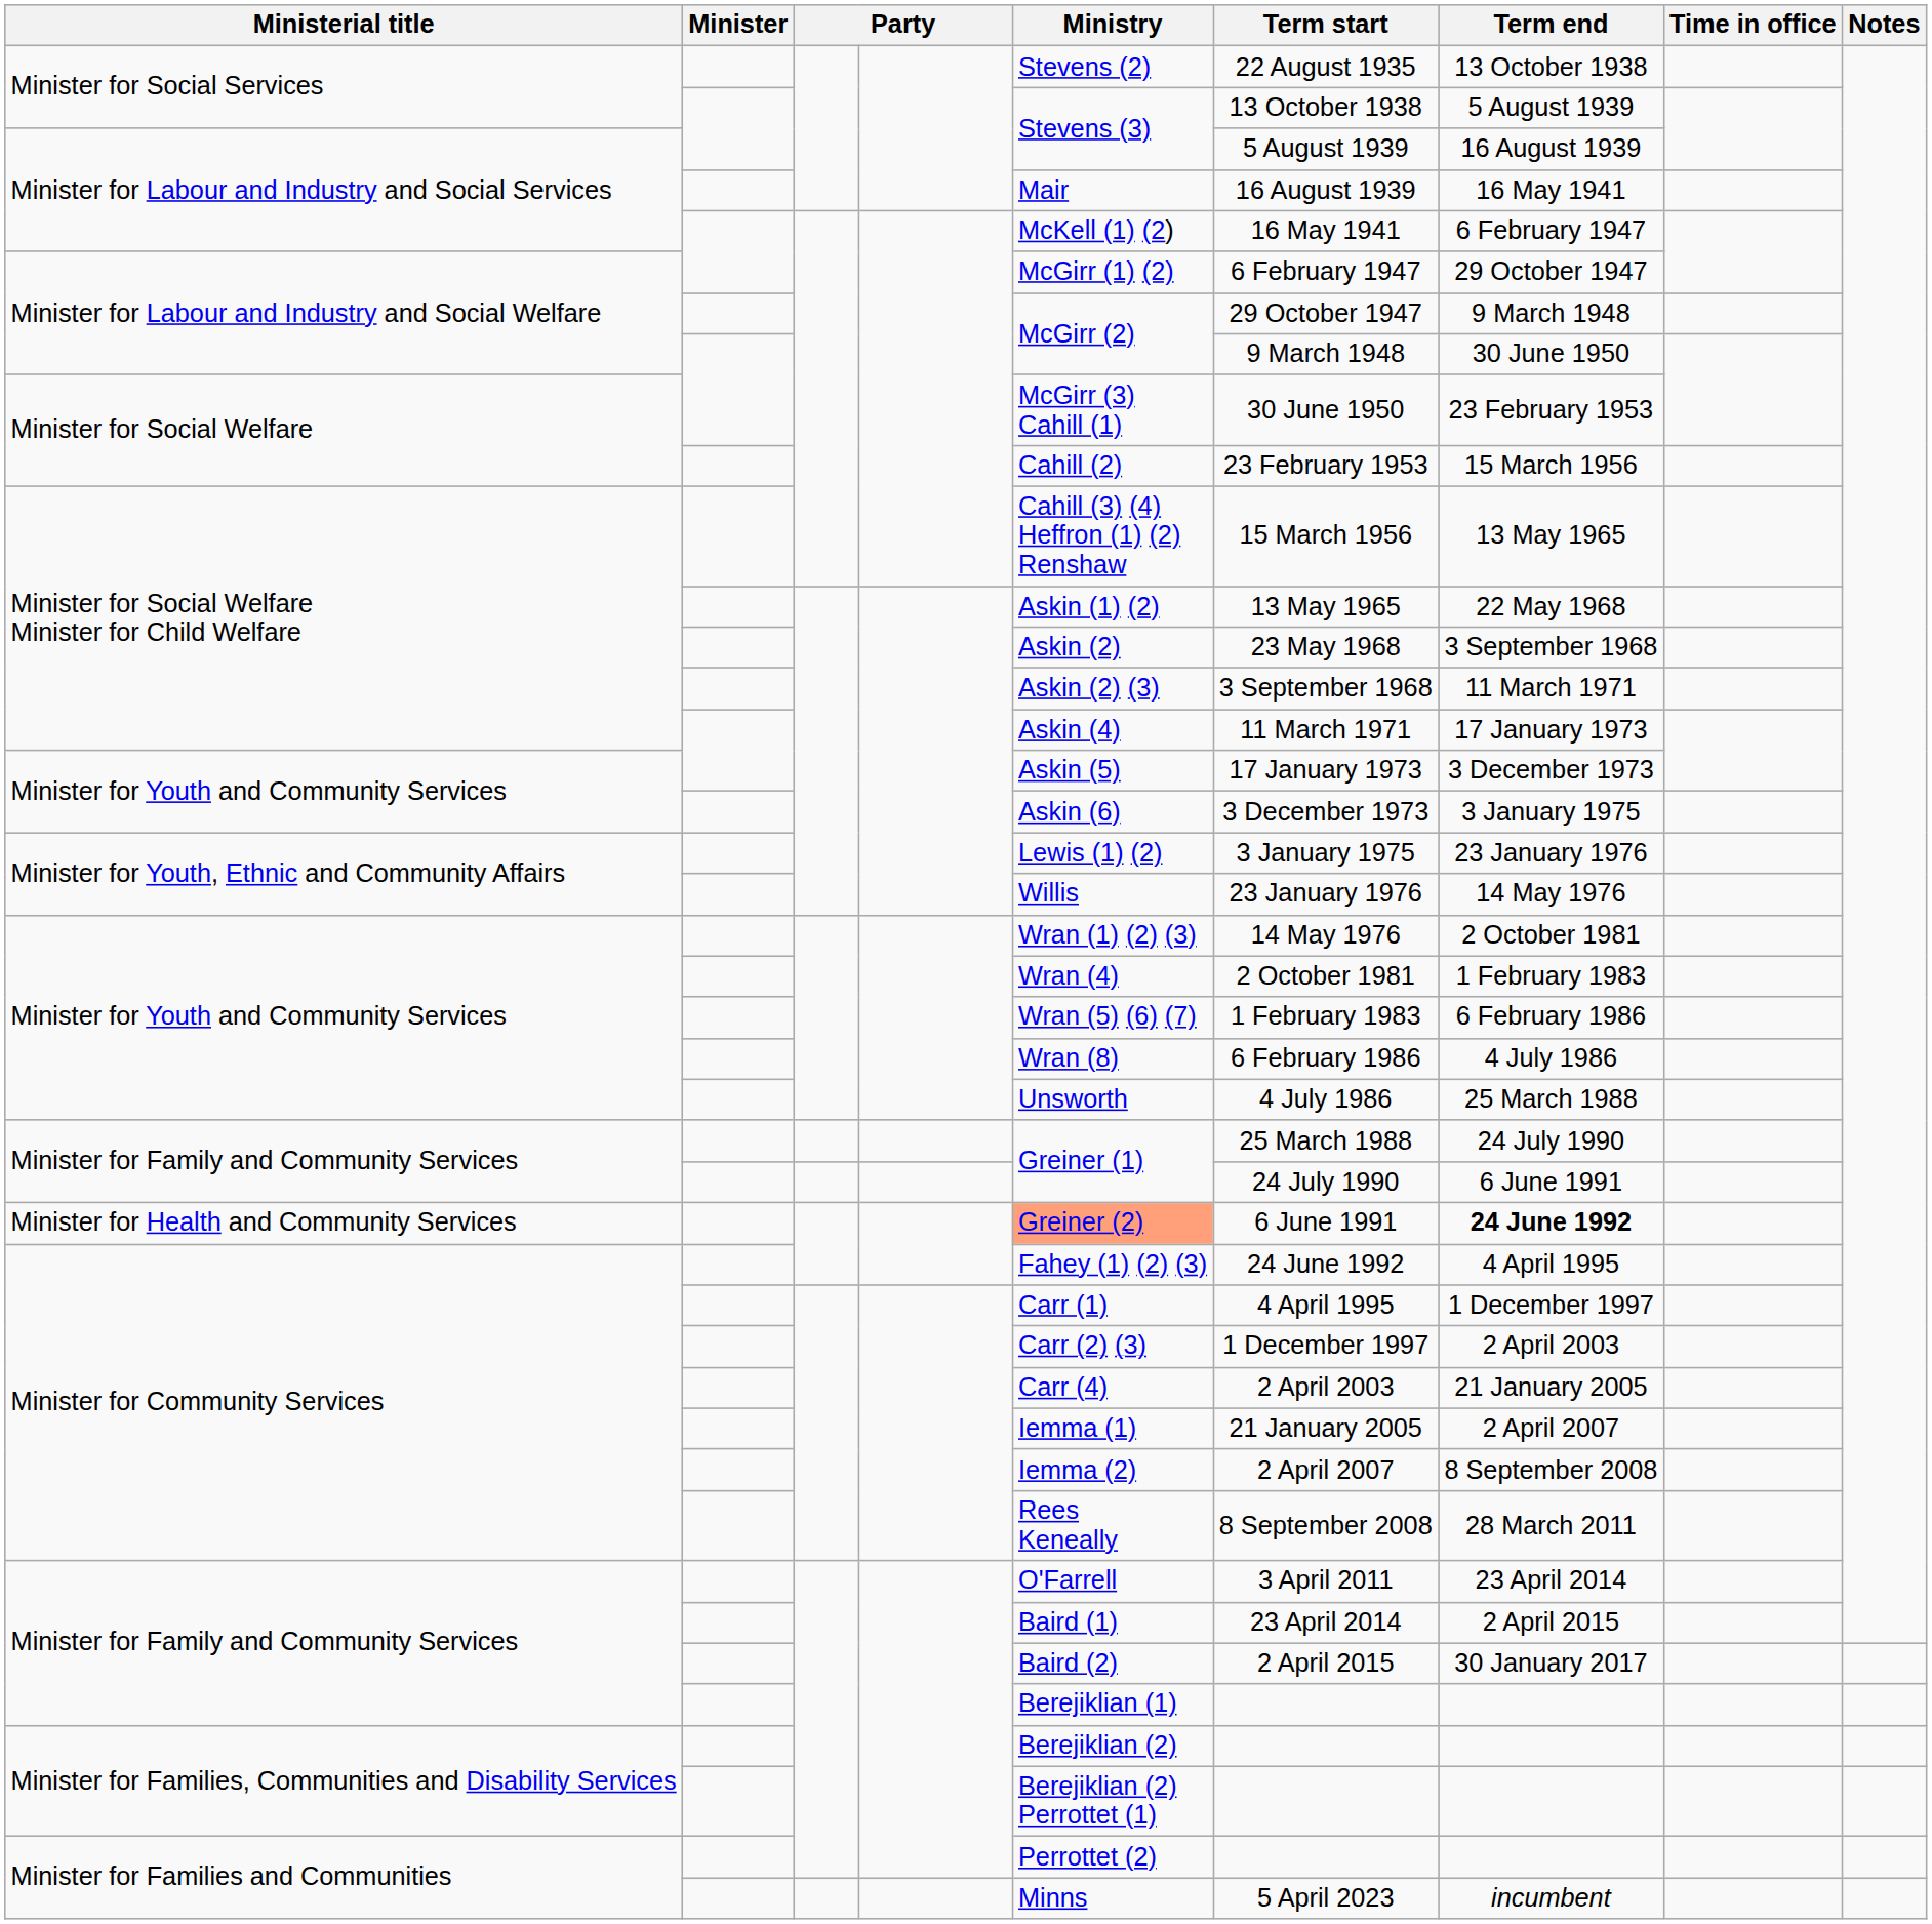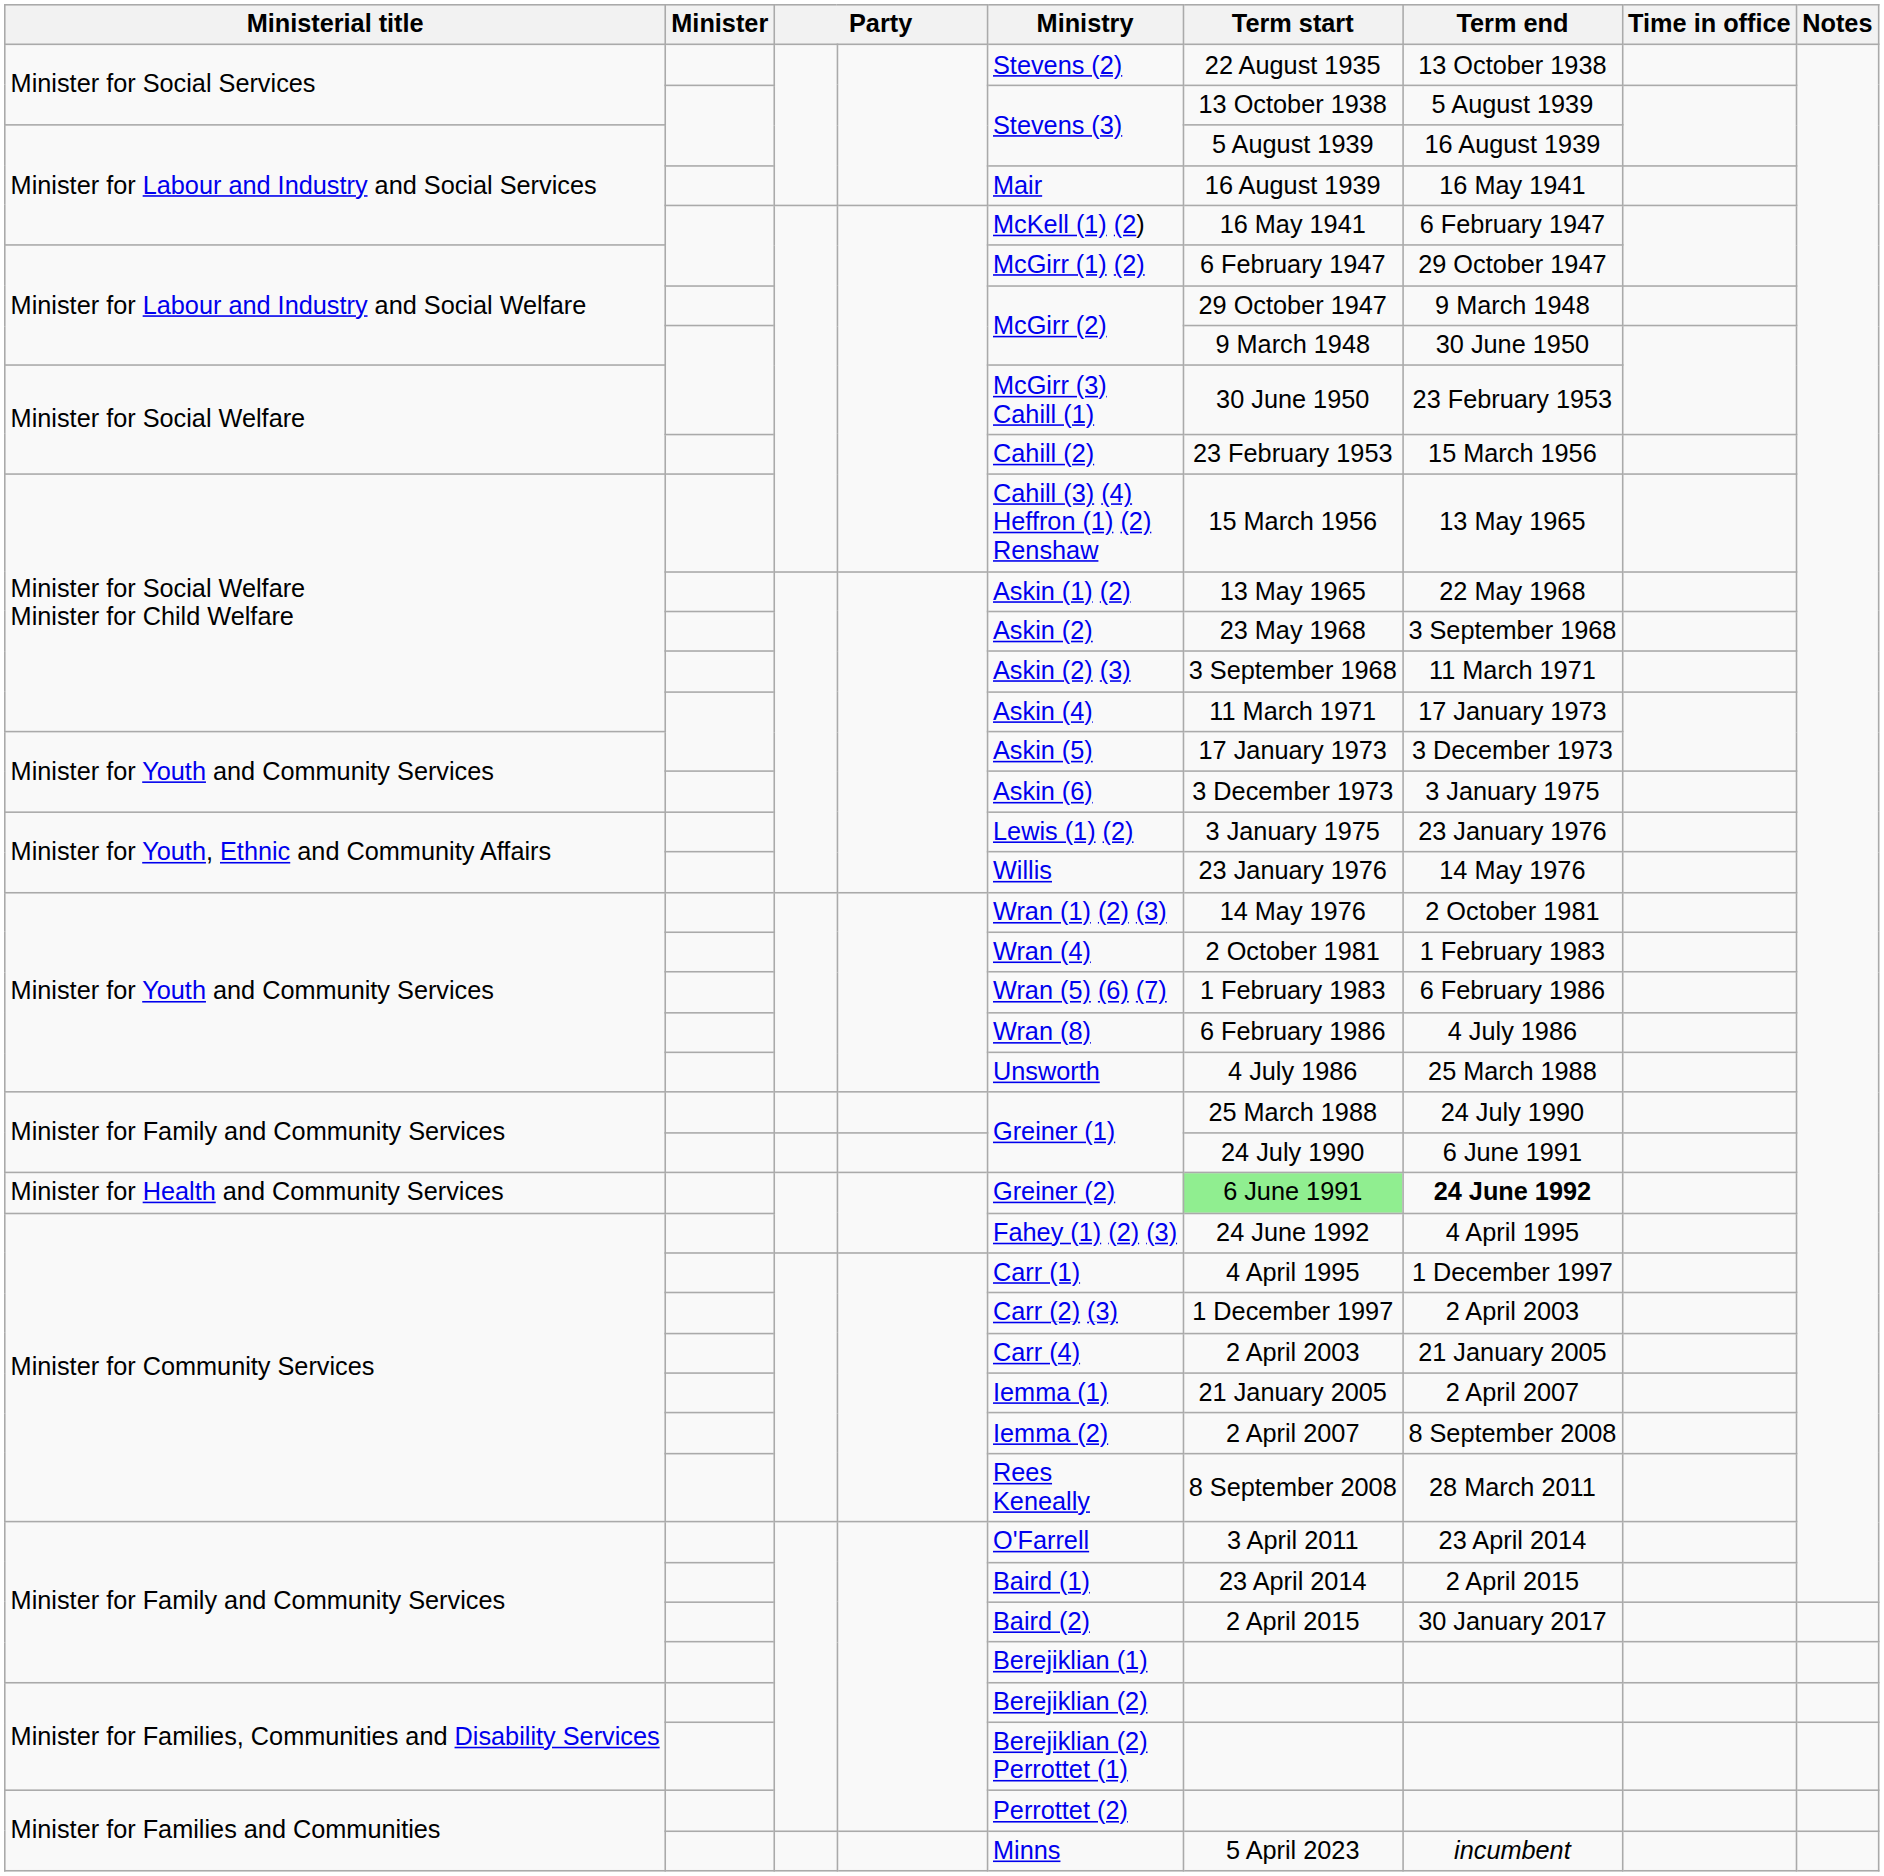Minister for Health and Community Services | Ministry: lightsalmon background -> no background
Minister for Health and Community Services | Term start: no background -> lightgreen background
